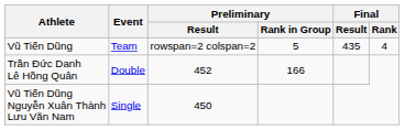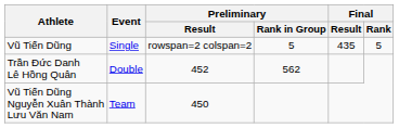Vũ Tiến Dũng | Event: Team -> Single
Vũ Tiến Dũng | Final / Rank: 4 -> 5
Trần Đức Danh Lê Hồng Quân | Preliminary / Rank in Group: 166 -> 562
Vũ Tiến Dũng Nguyễn Xuân Thành Lưu Văn Nam | Event: Single -> Team
